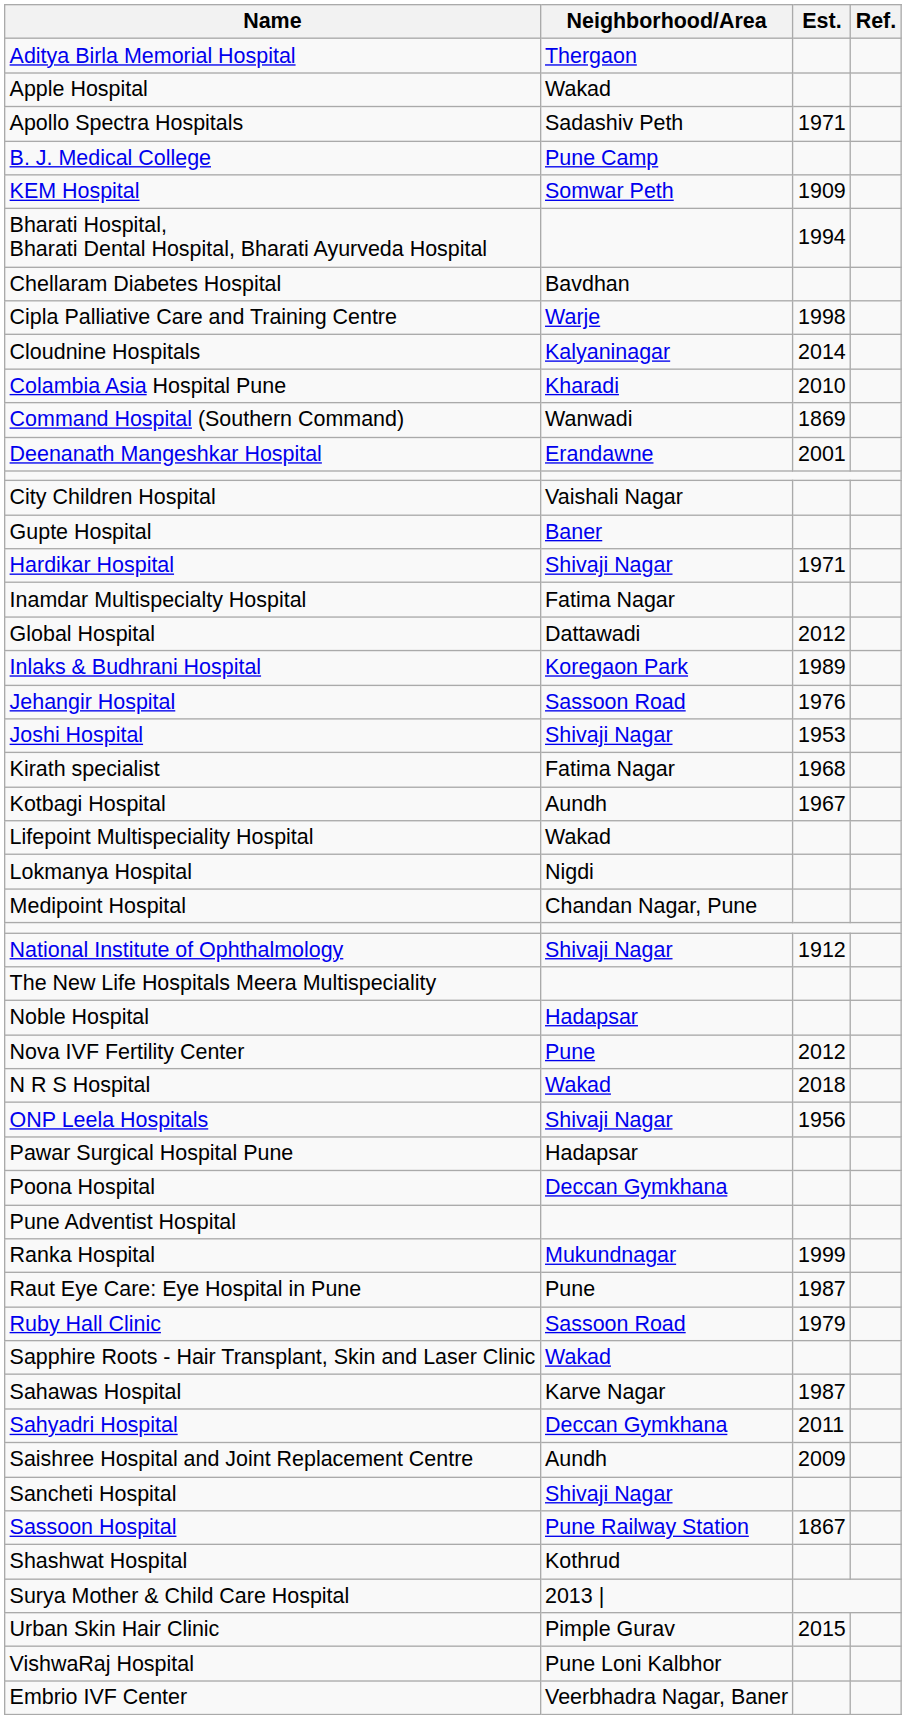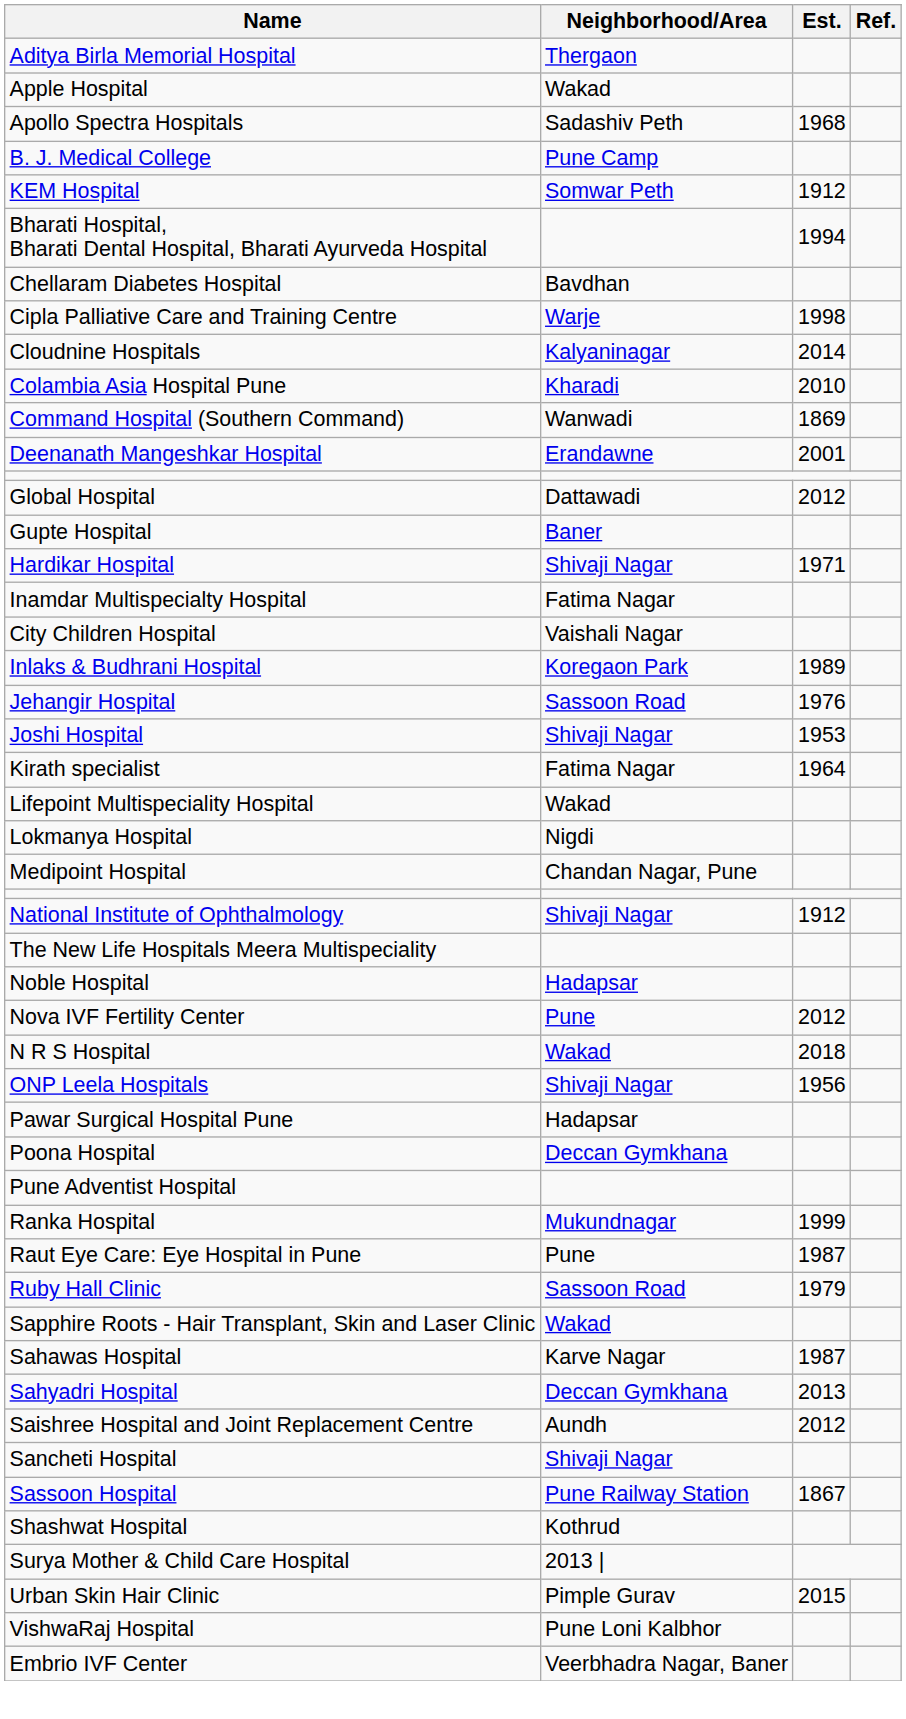Apollo Spectra Hospitals | Est.: 1971 -> 1968
KEM Hospital | Est.: 1909 -> 1912
rows swapped: Global Hospital <-> City Children Hospital
Kirath specialist | Est.: 1968 -> 1964
- row: Kotbagi Hospital | Aundh | 1967
Sahyadri Hospital | Est.: 2011 -> 2013
Saishree Hospital and Joint Replacement Centre | Est.: 2009 -> 2012
